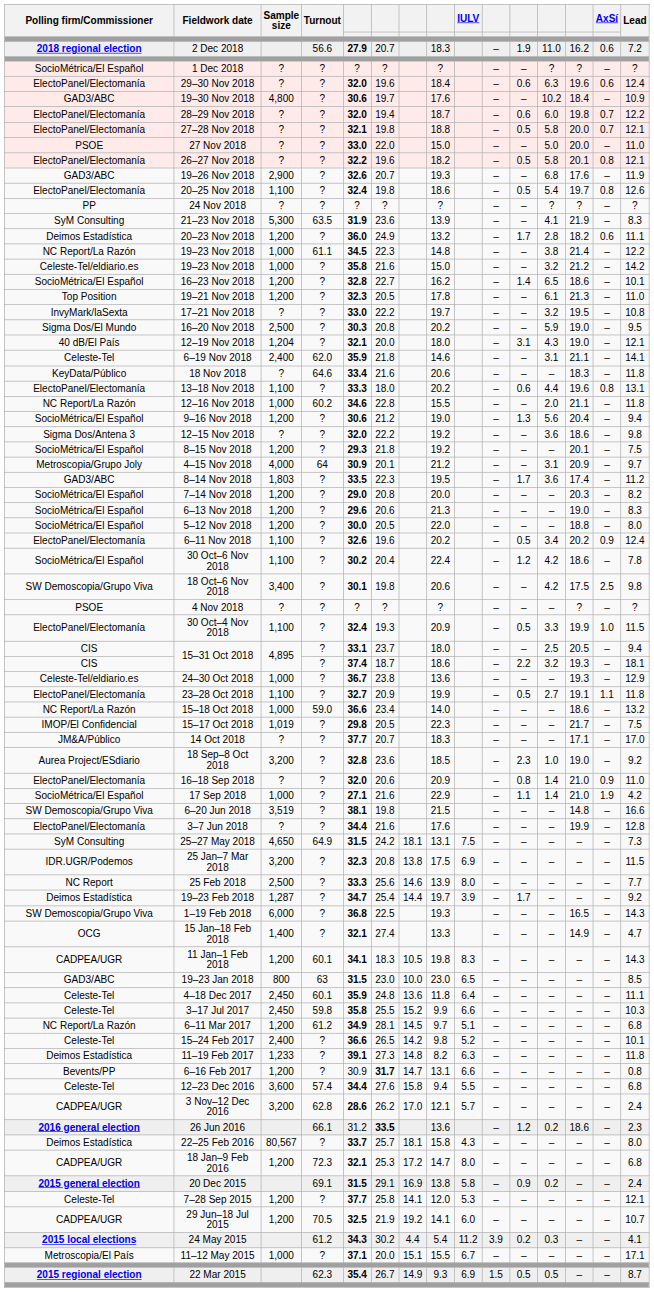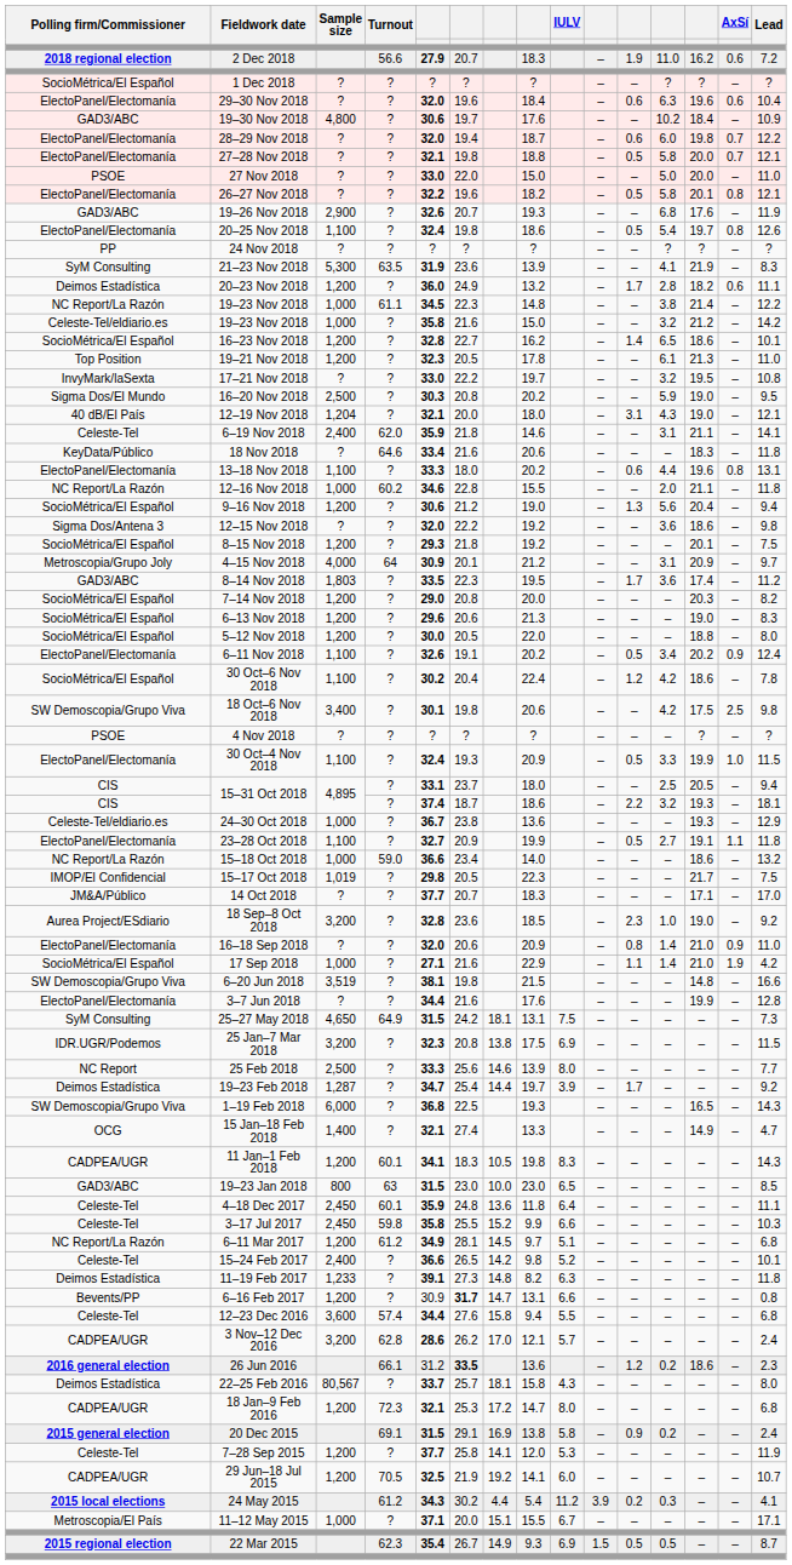29–30 Nov 2018 | Lead: 12.4 -> 10.4
6–11 Nov 2018 | column 6: 19.6 -> 19.1
7–28 Sep 2015 | Lead: 12.1 -> 11.9
